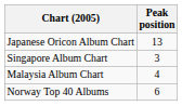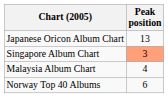Singapore Album Chart | Peak position: no background -> lightsalmon background
